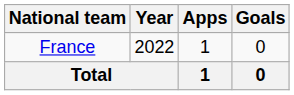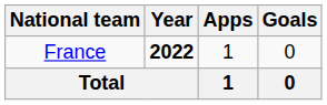France | Year: normal -> bold
